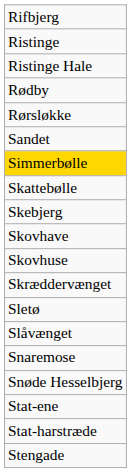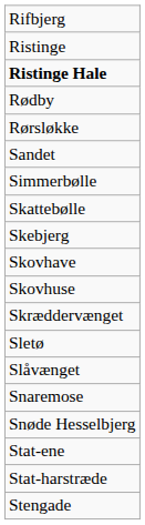row 3 | column 1: normal -> bold
row 7 | column 1: gold background -> no background
